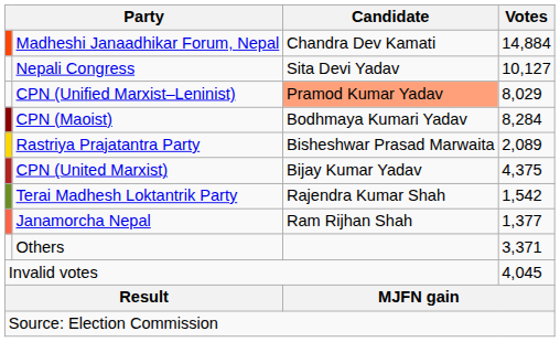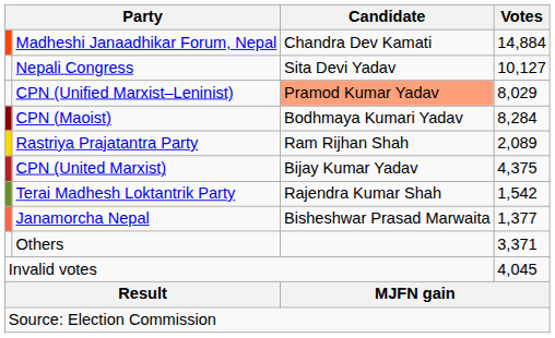Rastriya Prajatantra Party | Candidate: Bisheshwar Prasad Marwaita -> Ram Rijhan Shah
Janamorcha Nepal | Candidate: Ram Rijhan Shah -> Bisheshwar Prasad Marwaita
